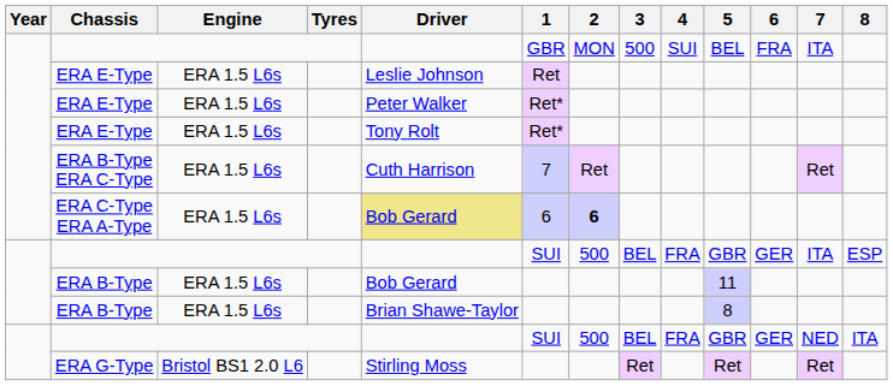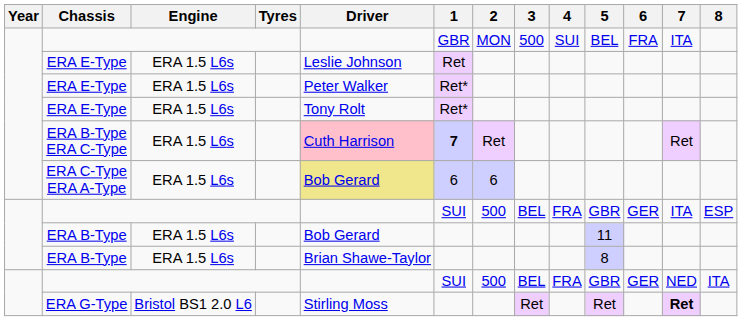ERA B-Type ERA C-Type | Driver: no background -> pink background
ERA B-Type ERA C-Type | 1: normal -> bold
ERA C-Type ERA A-Type | 2: bold -> normal
ERA G-Type | 7: normal -> bold
